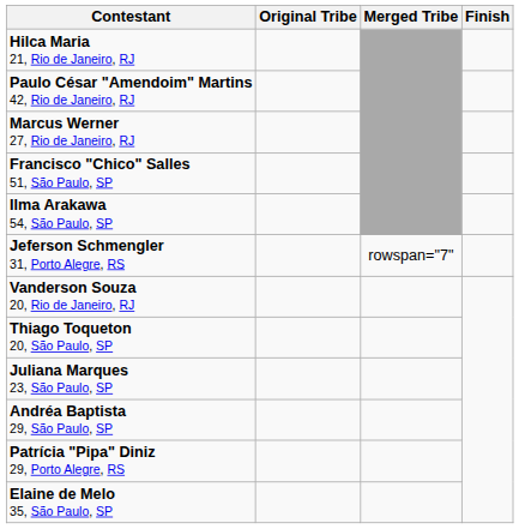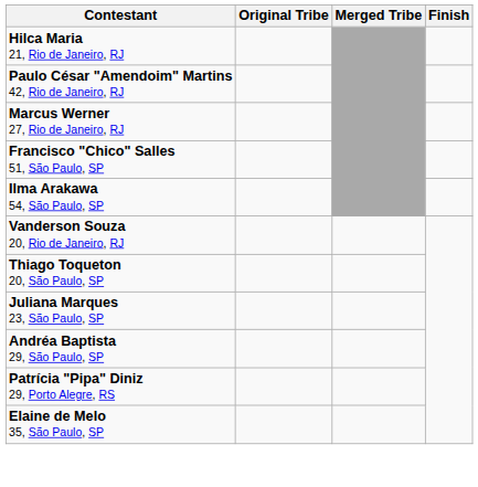- row: Jeferson Schmengler 31, Porto Alegre, RS | rowspan="7"
